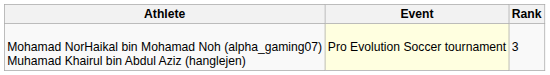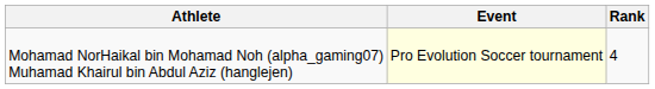row 2 | Rank: 3 -> 4
